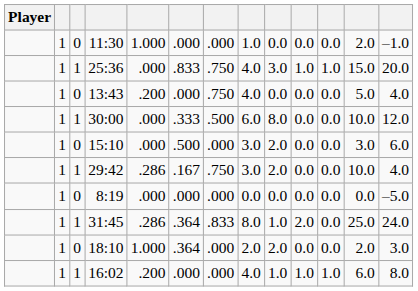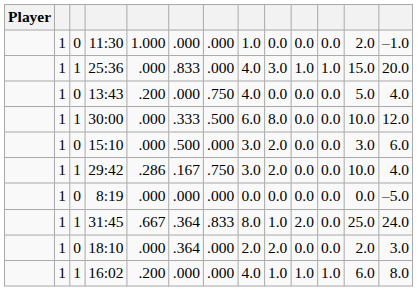25:36 | column 7: .750 -> .000
31:45 | column 5: .286 -> .667
18:10 | column 5: 1.000 -> .000
